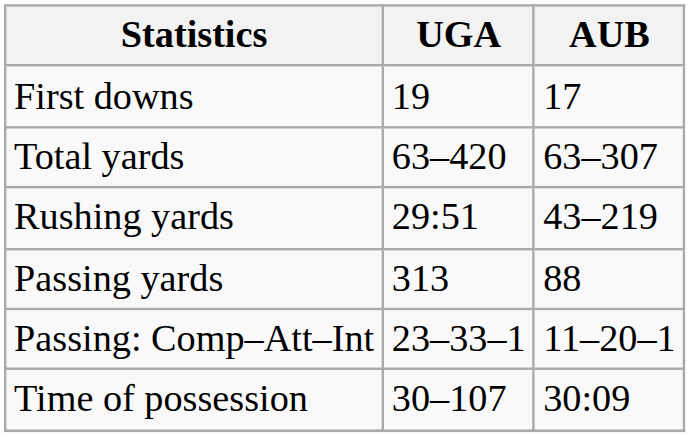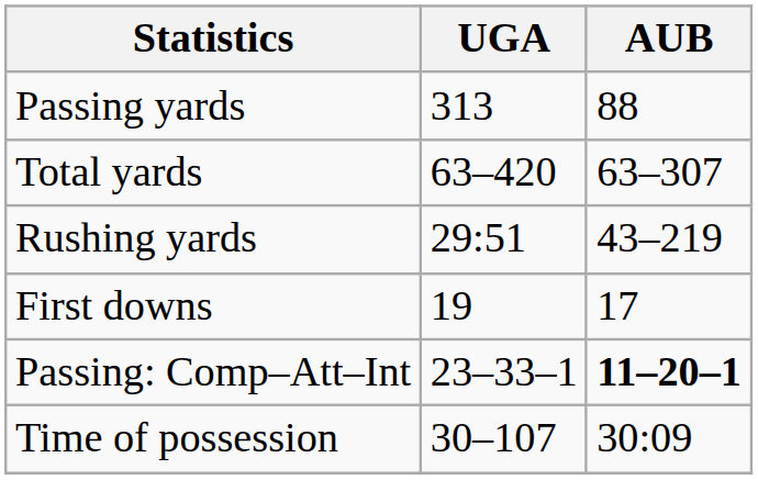rows swapped: First downs <-> Passing yards
Passing: Comp–Att–Int | AUB: normal -> bold
